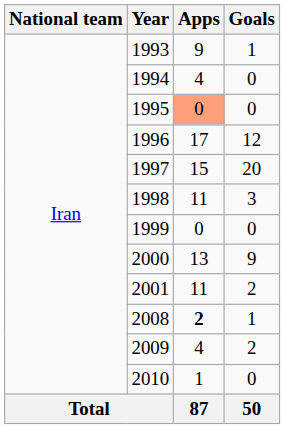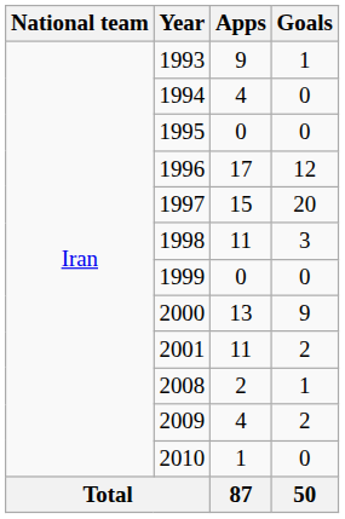1995 | Apps: lightsalmon background -> no background
2008 | Apps: bold -> normal
